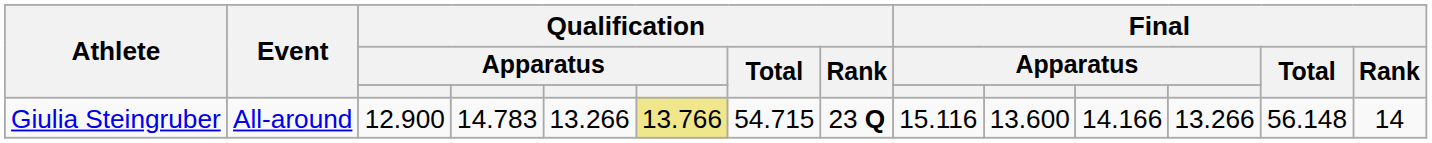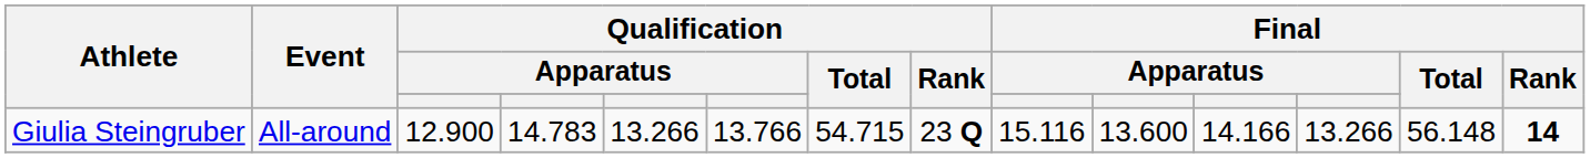row 4 | column 6: khaki background -> no background
row 4 | Final / Rank: normal -> bold
